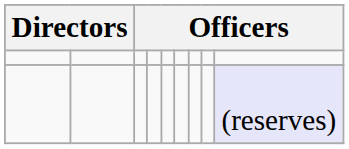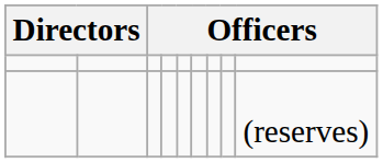row 3 | column 9: lavender background -> no background
